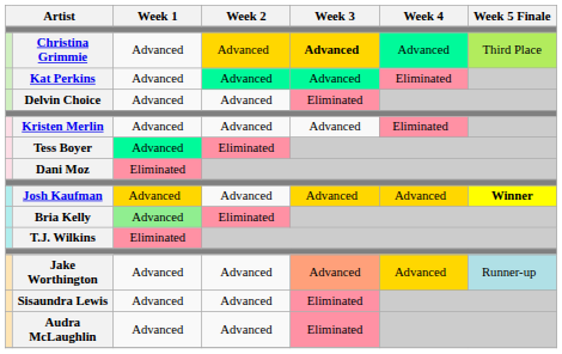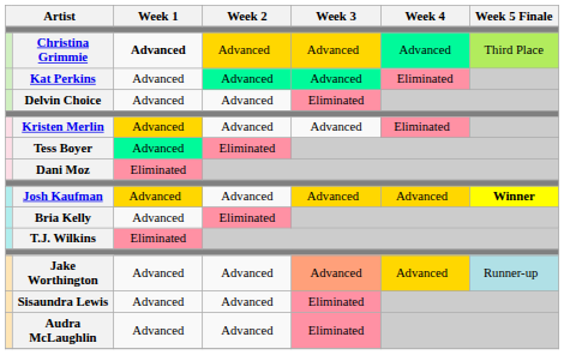Christina Grimmie | Week 1: normal -> bold
Christina Grimmie | Week 3: bold -> normal
Kristen Merlin | Week 1: no background -> gold background
Bria Kelly | Week 1: lightgreen background -> no background
